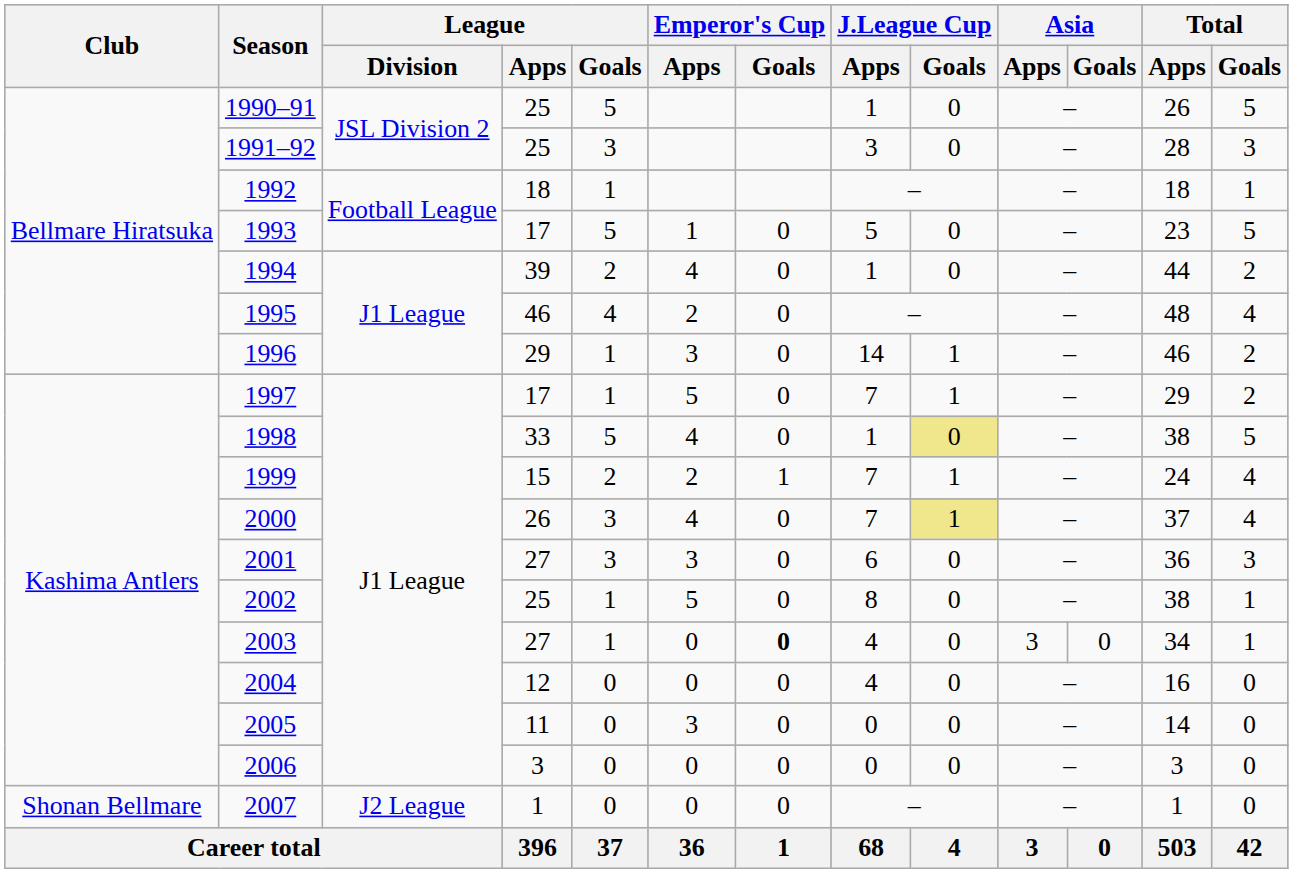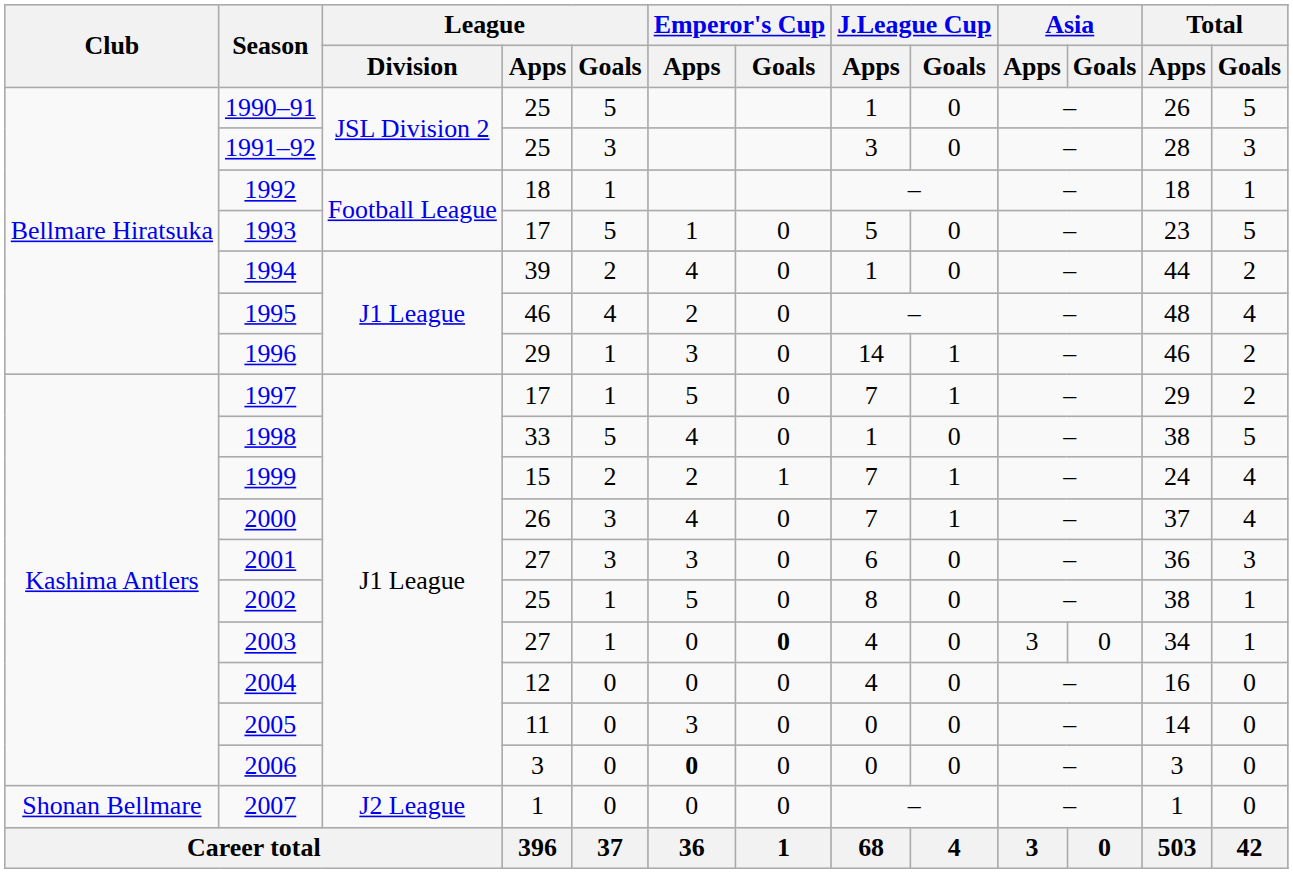1998 | J.League Cup / Goals: khaki background -> no background
2000 | J.League Cup / Goals: khaki background -> no background
2006 | Emperor's Cup / Apps: normal -> bold
